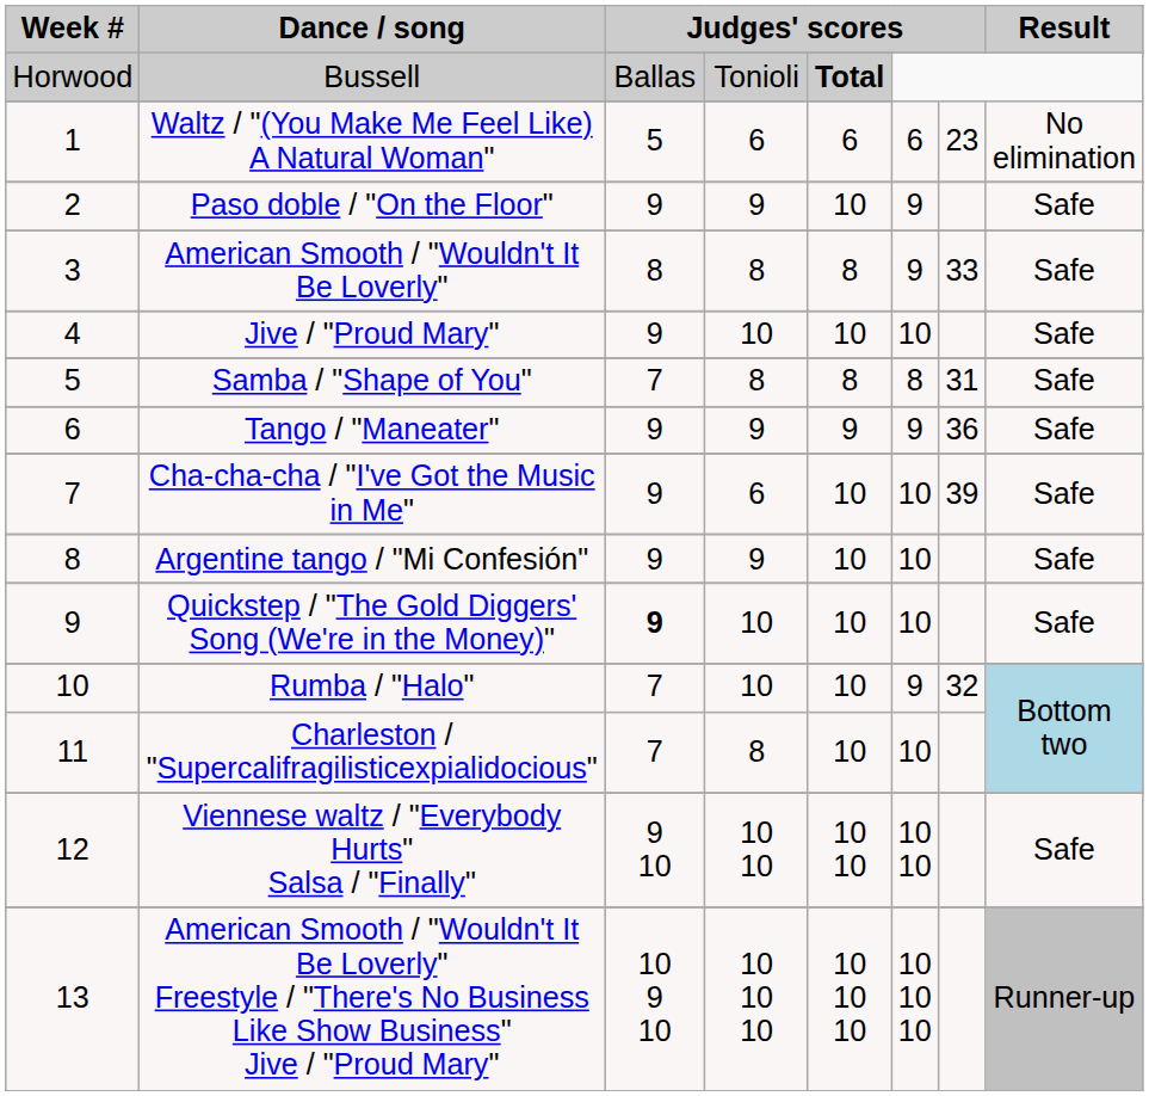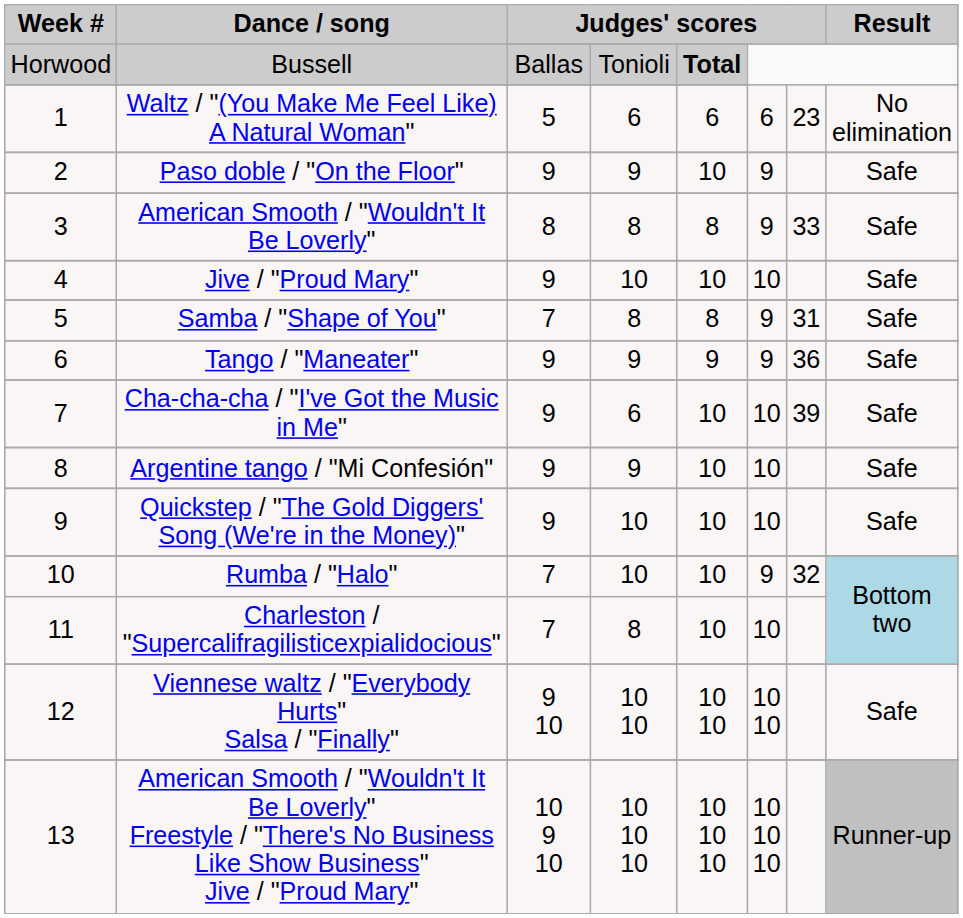Samba / "Shape of You" | column 6: 8 -> 9
Quickstep / "The Gold Diggers' Song (We're in the Money)" | column 3: bold -> normal
